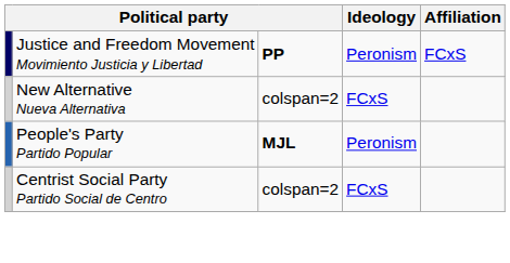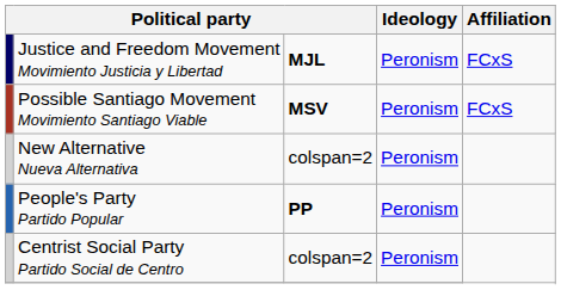Justice and Freedom Movement Movimiento Justicia y Libertad | column 3: PP -> MJL
+ row: Possible Santiago Movement Movimiento Santiago Viable | MSV | Peronism | FCxS
New Alternative Nueva Alternativa | Ideology: FCxS -> Peronism
People's Party Partido Popular | column 3: MJL -> PP
Centrist Social Party Partido Social de Centro | Ideology: FCxS -> Peronism
